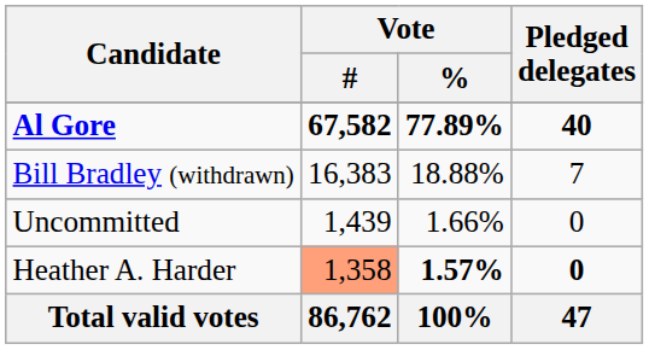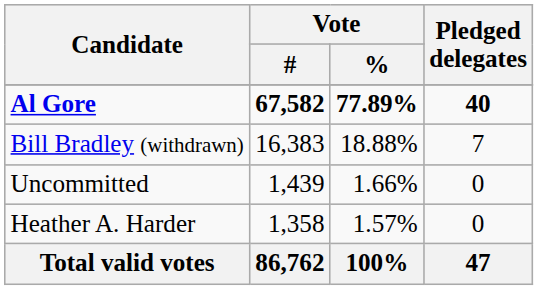Heather A. Harder | Vote / #: lightsalmon background -> no background
Heather A. Harder | Vote / %: bold -> normal
Heather A. Harder | Pledged delegates: bold -> normal
